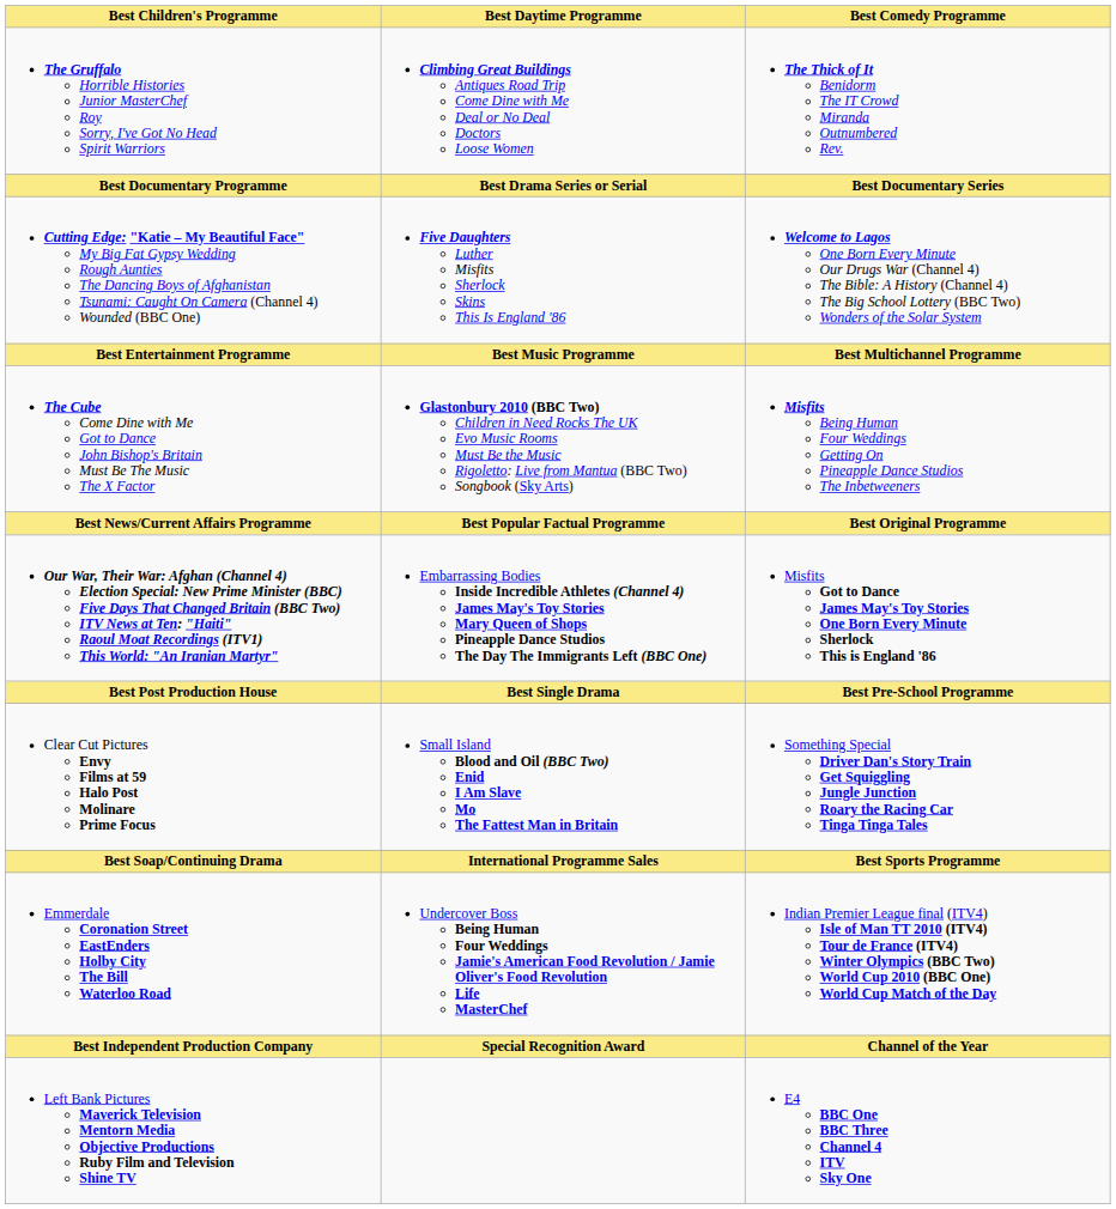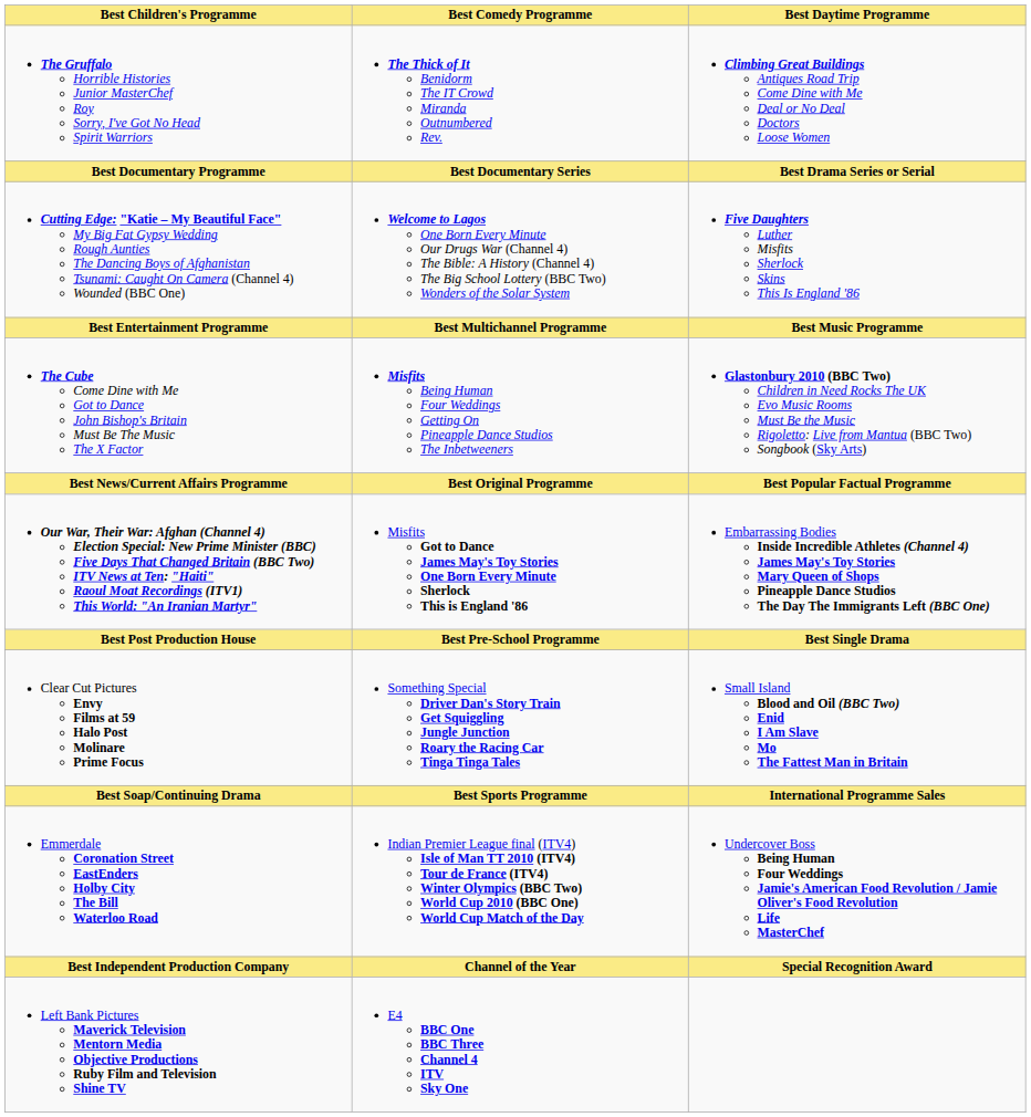columns swapped: Best Comedy Programme <-> Best Daytime Programme
